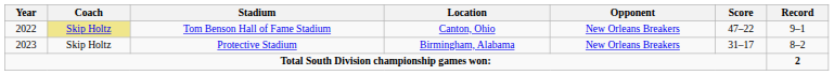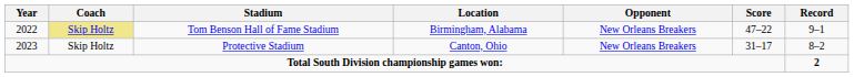Tom Benson Hall of Fame Stadium | Location: Canton, Ohio -> Birmingham, Alabama
Protective Stadium | Location: Birmingham, Alabama -> Canton, Ohio
